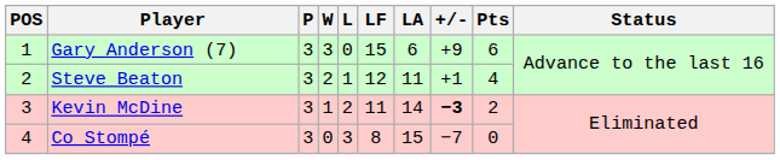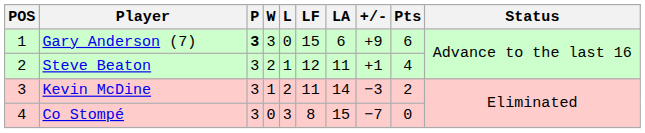Gary Anderson (7) | P: normal -> bold
Kevin McDine | +/-: bold -> normal
